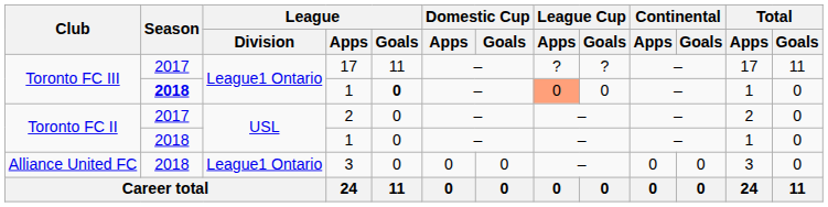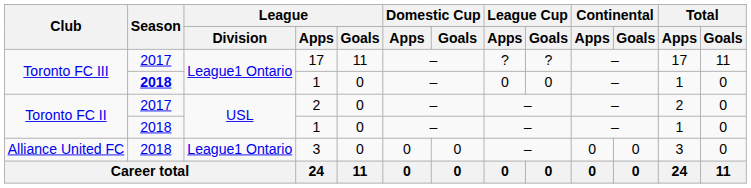Toronto FC III / 1 | League / Goals: bold -> normal
Toronto FC III / 1 | League Cup / Apps: lightsalmon background -> no background
